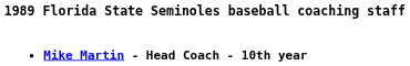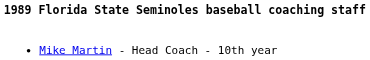Mike Martin - Head Coach - 10th year | column 1: bold -> normal
